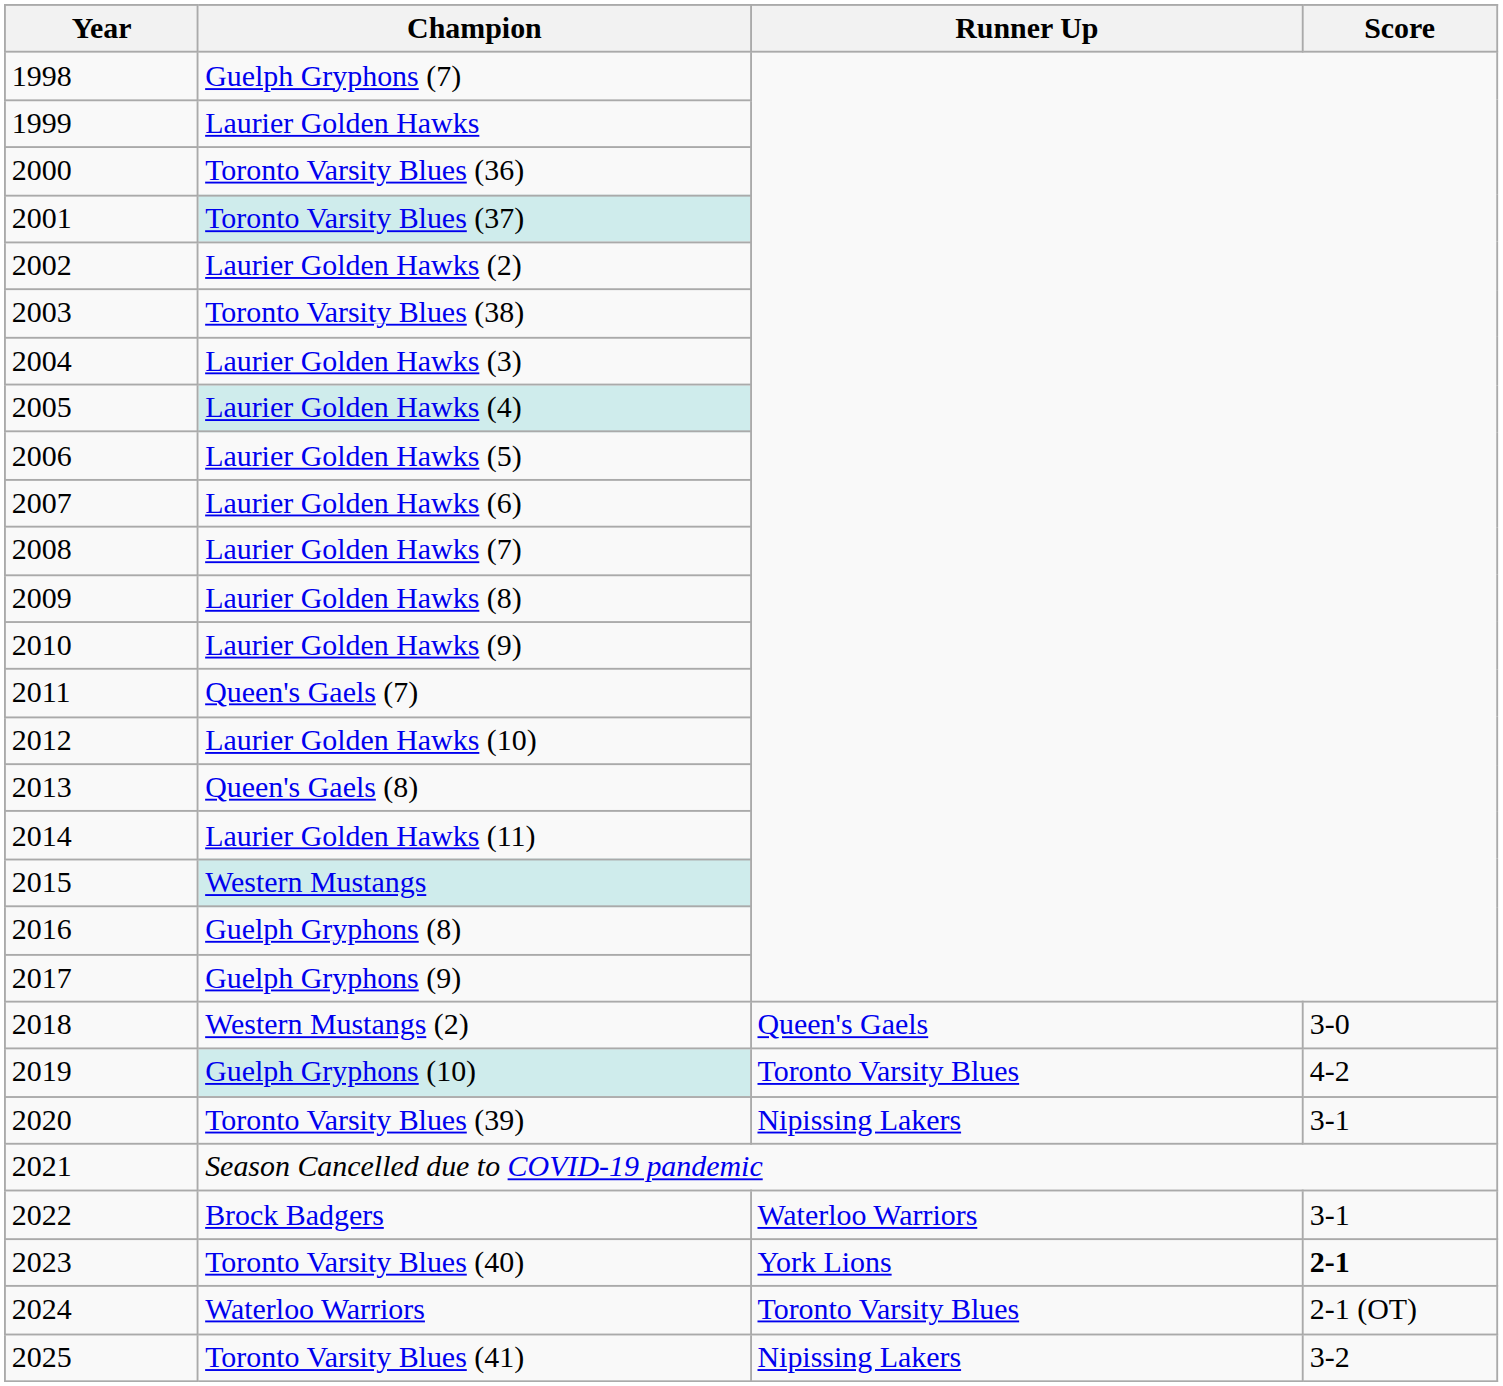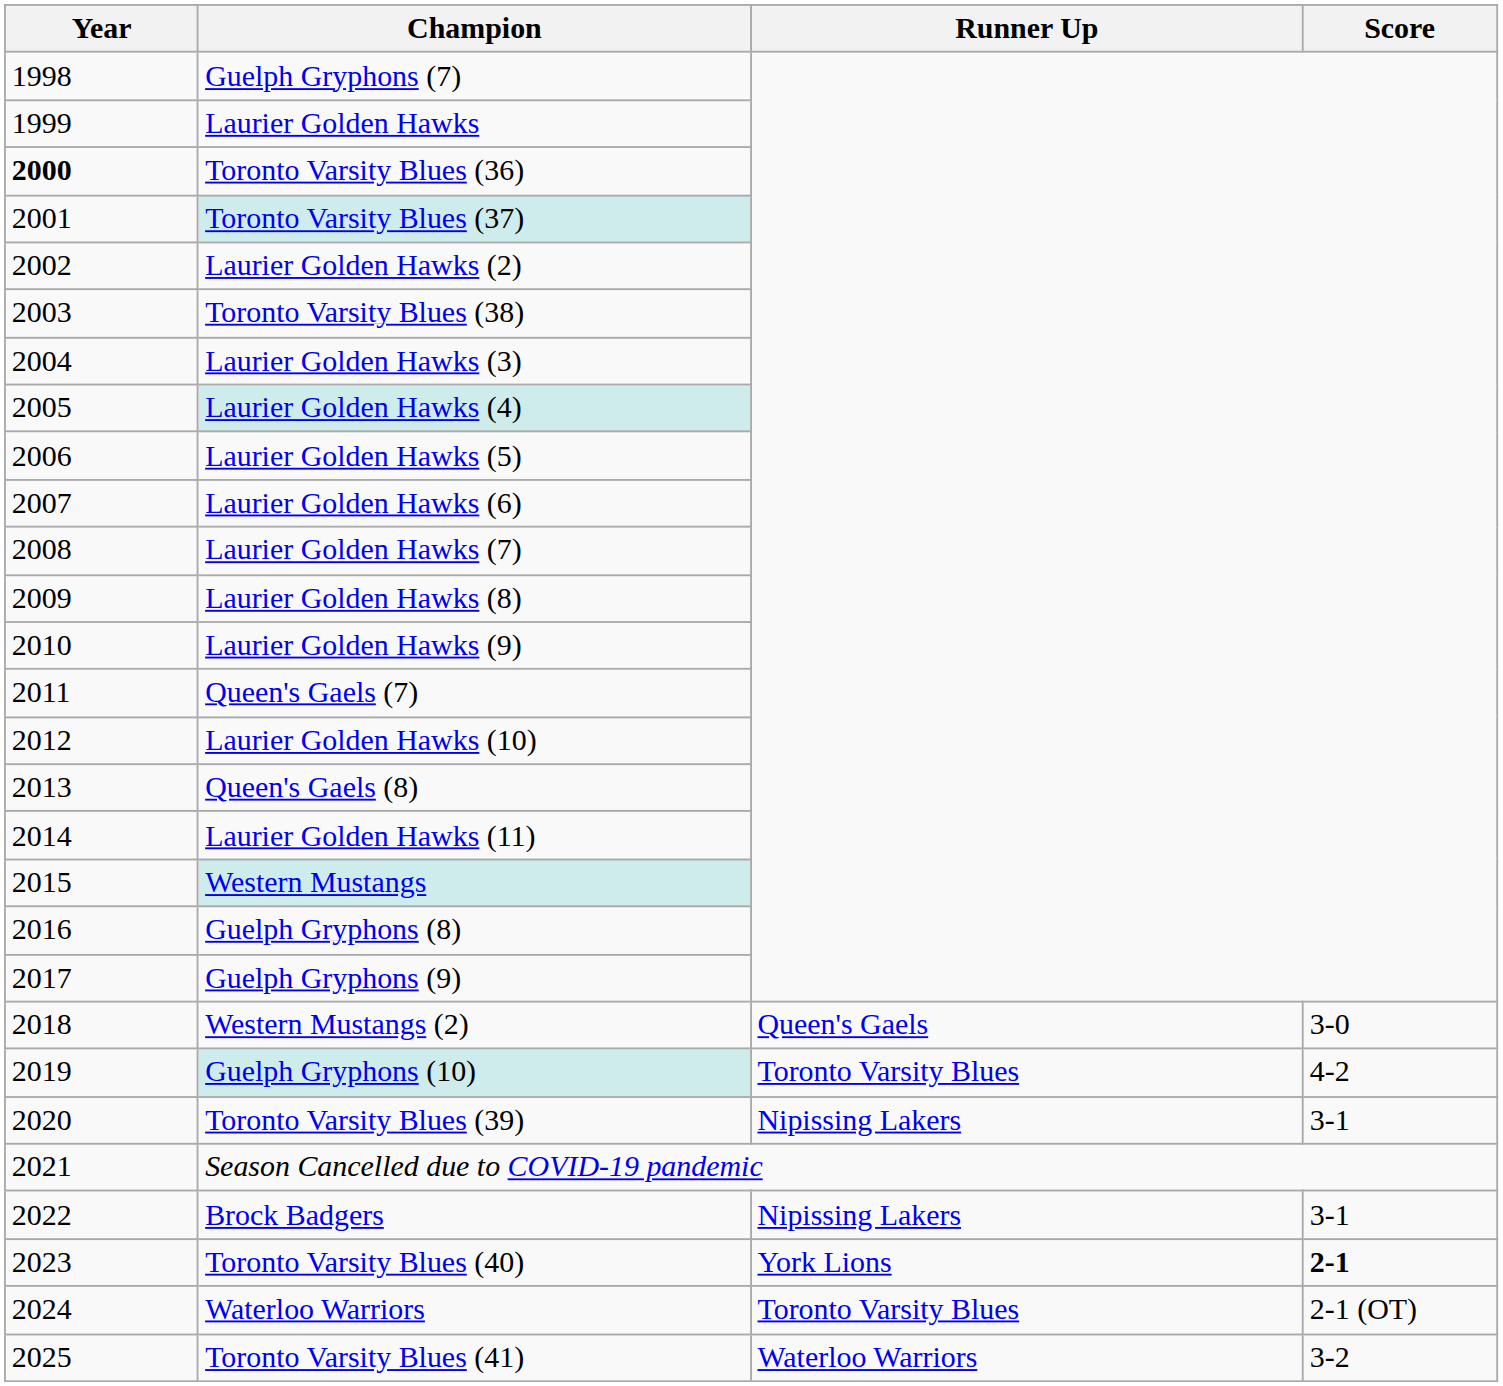Toronto Varsity Blues (36) | Year: normal -> bold
Brock Badgers | Runner Up: Waterloo Warriors -> Nipissing Lakers
Toronto Varsity Blues (41) | Runner Up: Nipissing Lakers -> Waterloo Warriors
